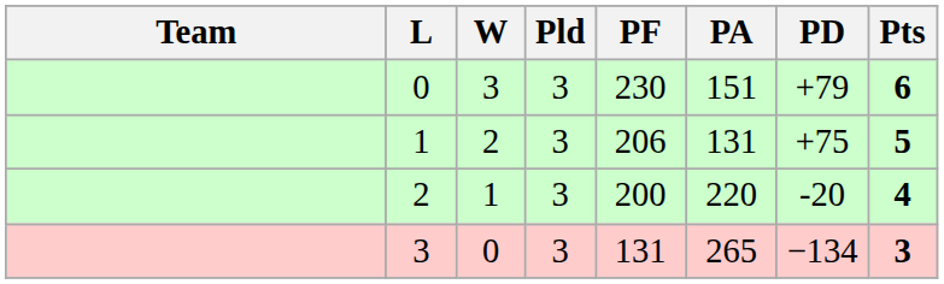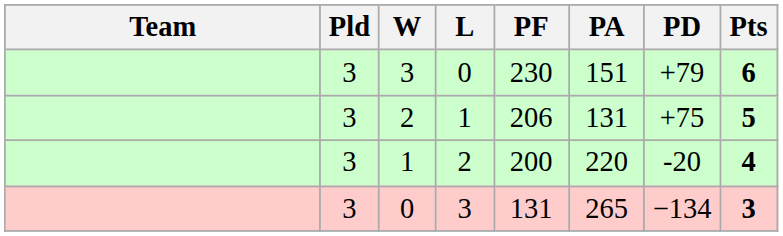columns swapped: Pld <-> L
